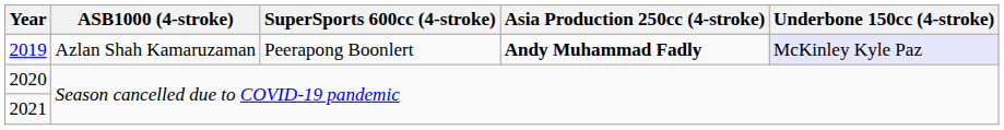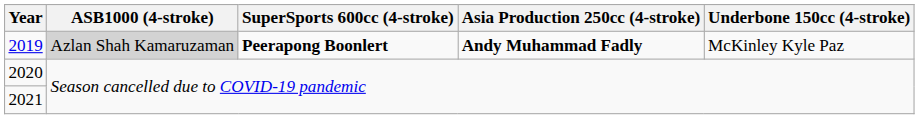2019 | ASB1000 (4-stroke): no background -> lightgrey background
2019 | SuperSports 600cc (4-stroke): normal -> bold
2019 | Underbone 150cc (4-stroke): lavender background -> no background
